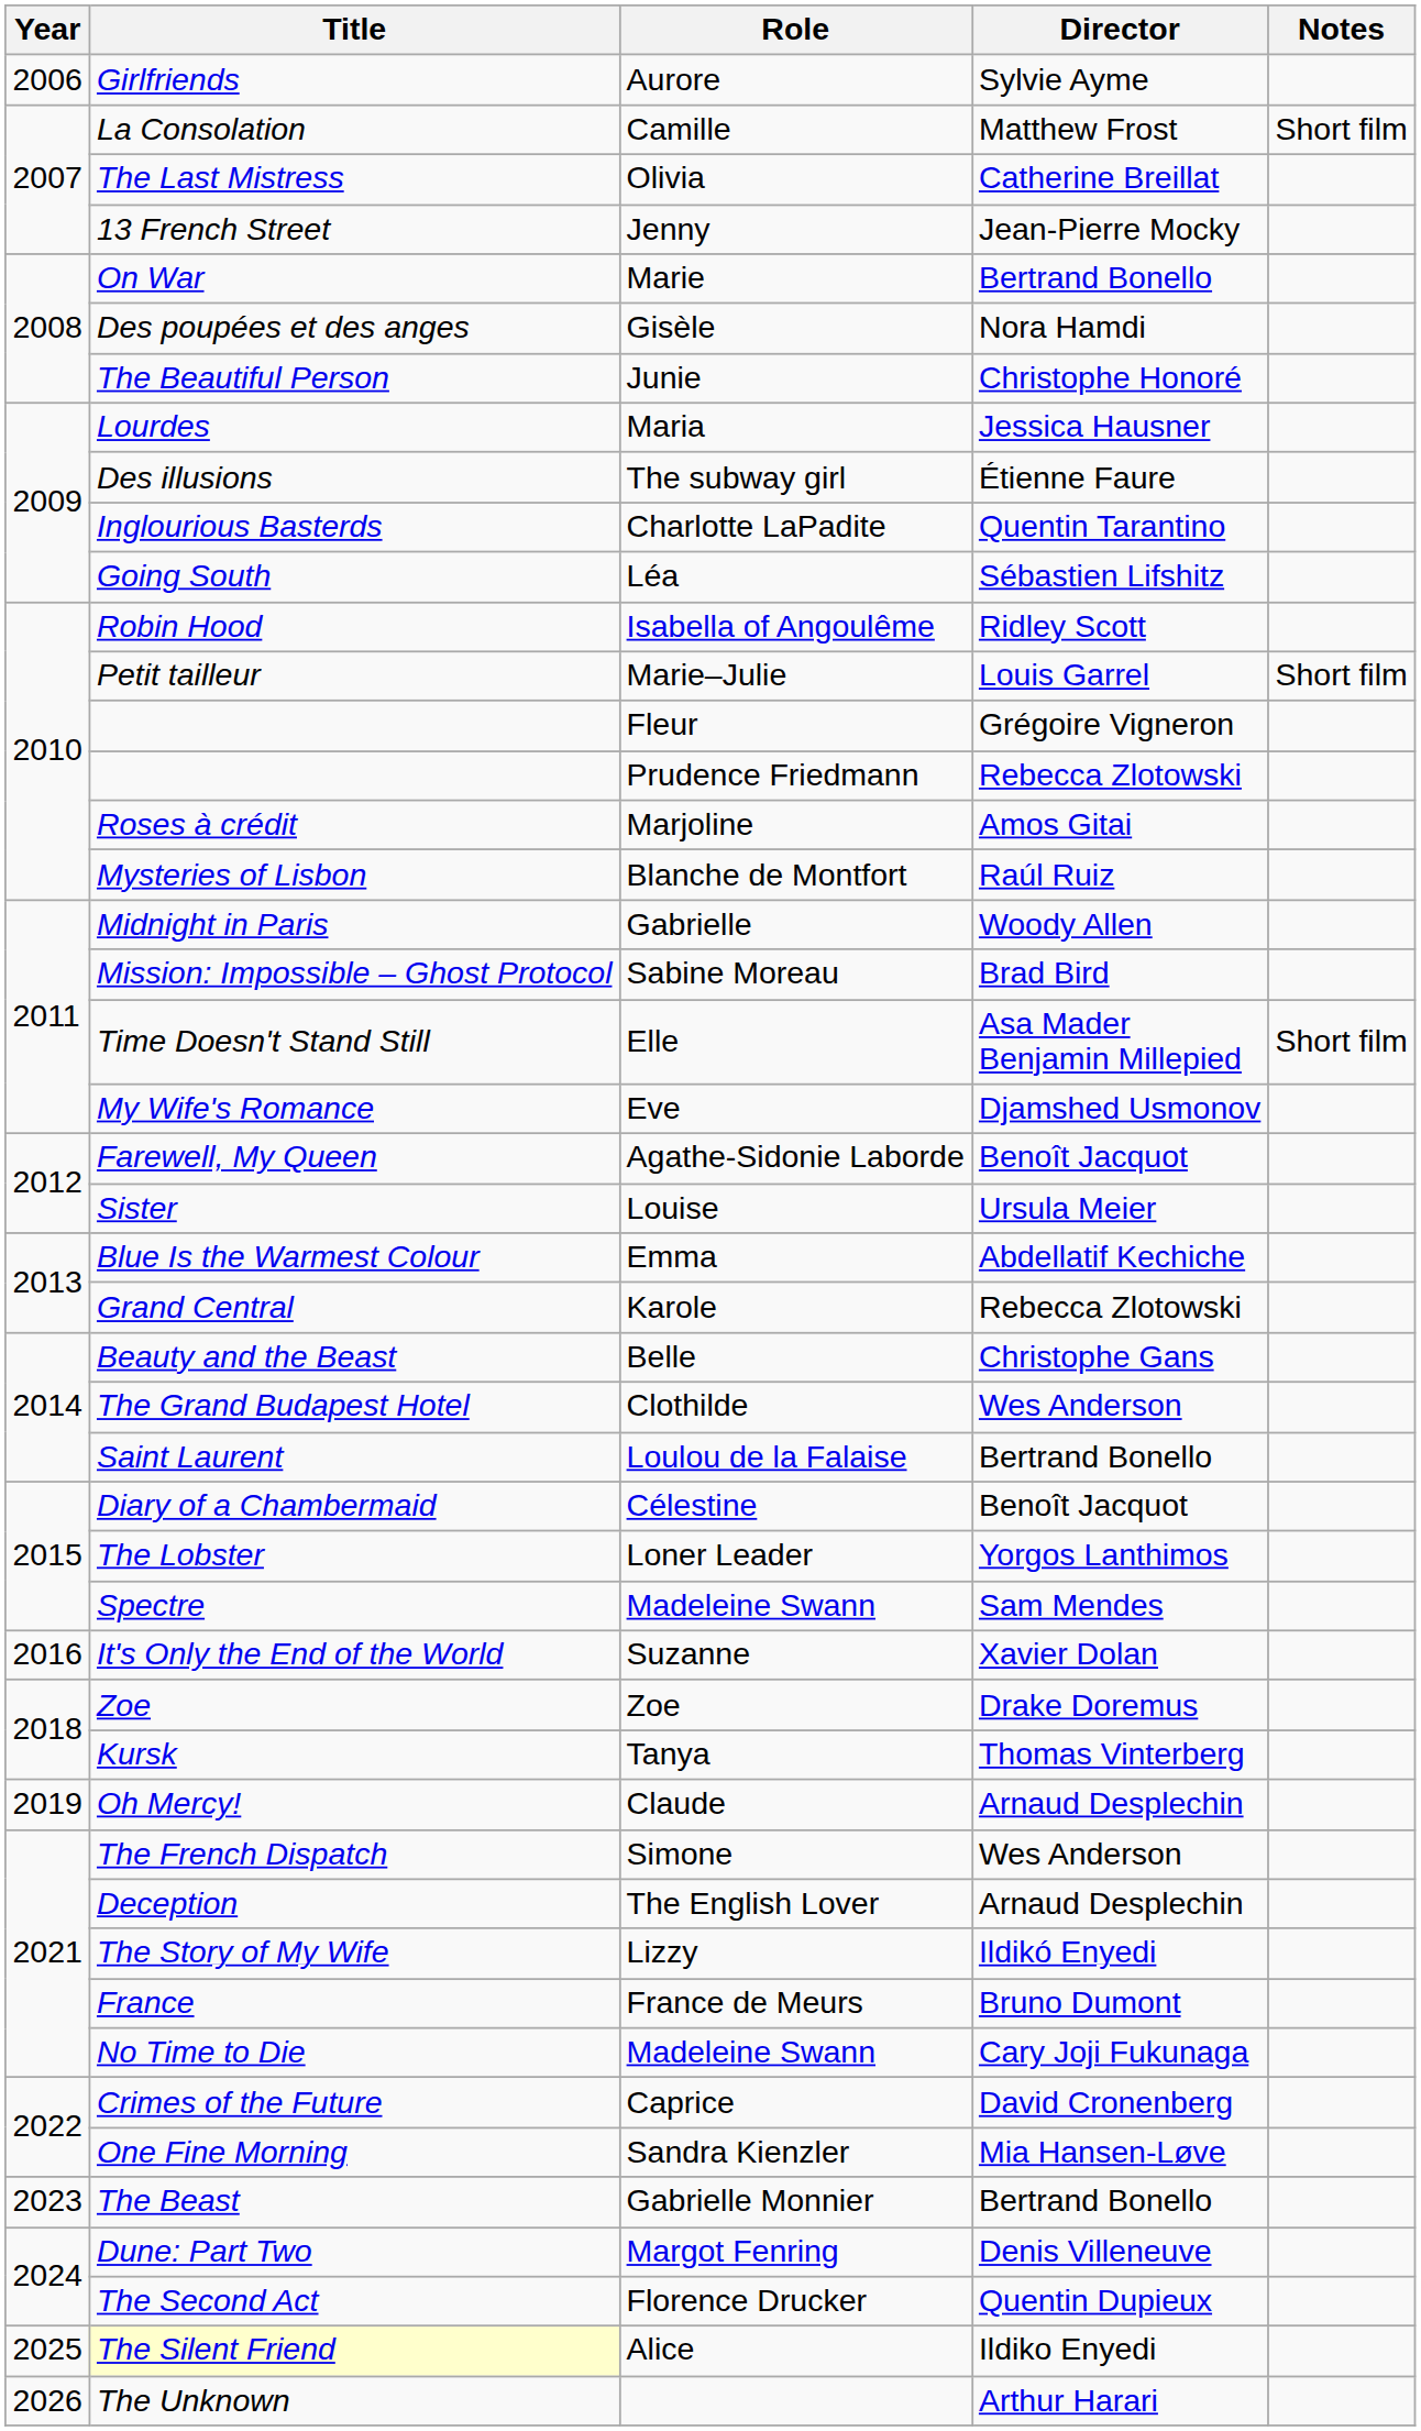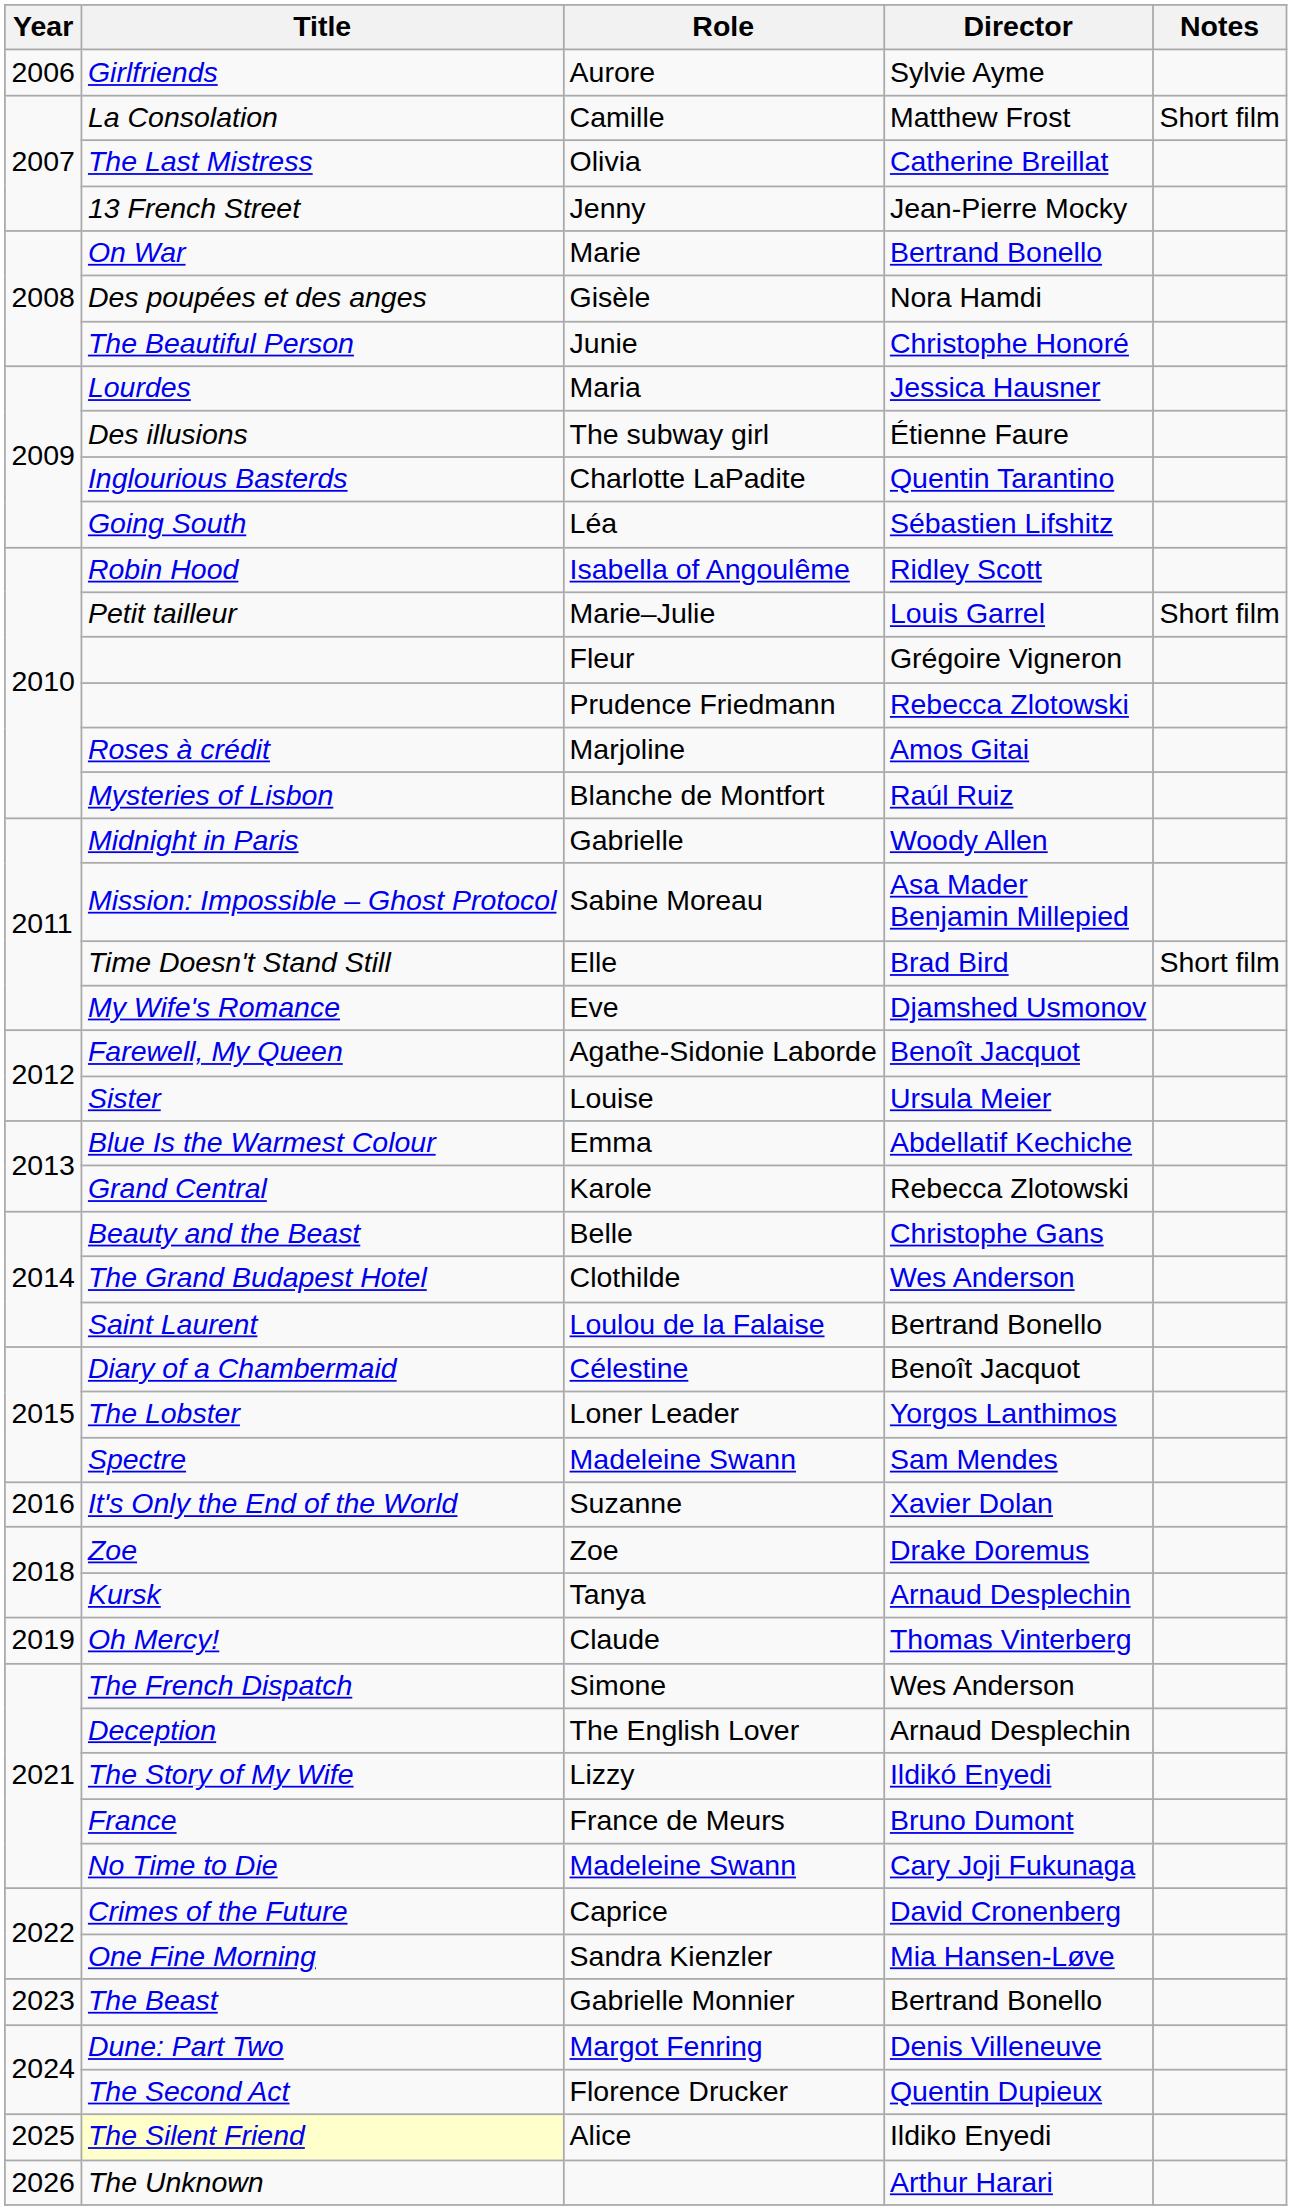Mission: Impossible – Ghost Protocol | Director: Brad Bird -> Asa Mader Benjamin Millepied
Time Doesn't Stand Still | Director: Asa Mader Benjamin Millepied -> Brad Bird
Kursk | Director: Thomas Vinterberg -> Arnaud Desplechin
Oh Mercy! | Director: Arnaud Desplechin -> Thomas Vinterberg
